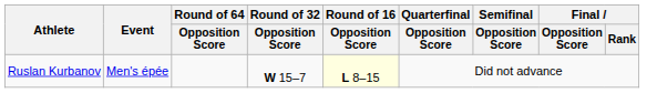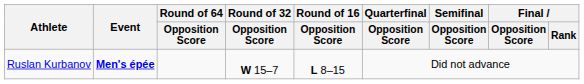Ruslan Kurbanov | Event: normal -> bold
Ruslan Kurbanov | Round of 16 / Opposition Score: lightyellow background -> no background
